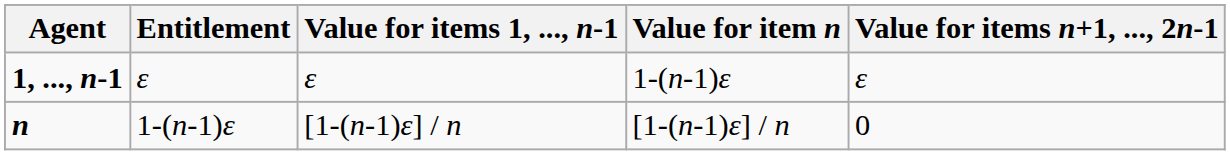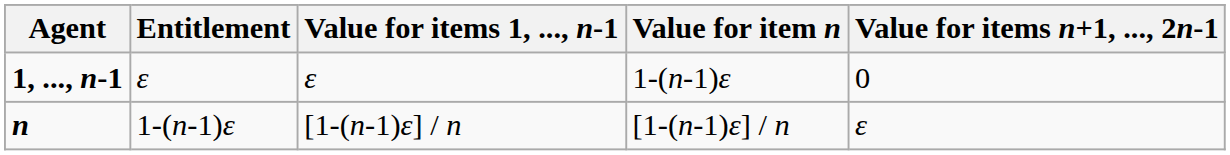row 2 | Value for items n+1, ..., 2n-1: ε -> 0
row 3 | Value for items n+1, ..., 2n-1: 0 -> ε
